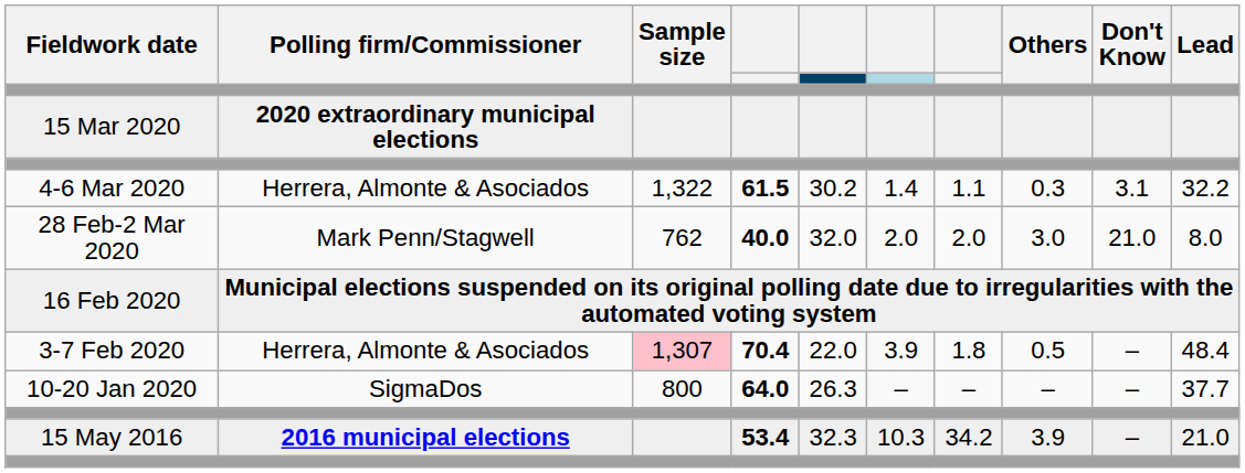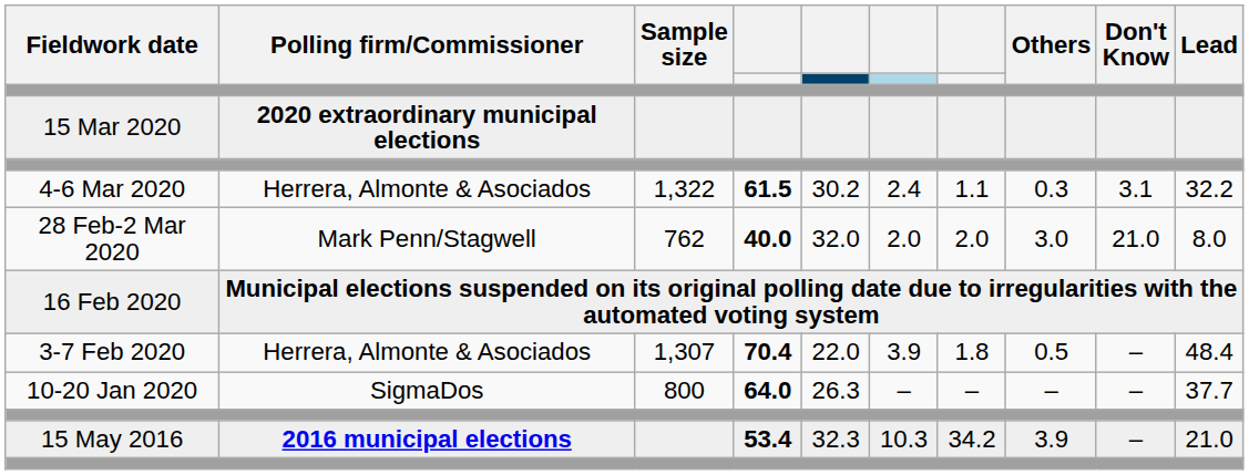4-6 Mar 2020 | column 6: 1.4 -> 2.4
3-7 Feb 2020 | Sample size: pink background -> no background
